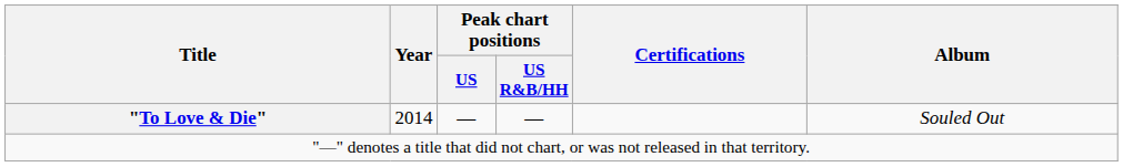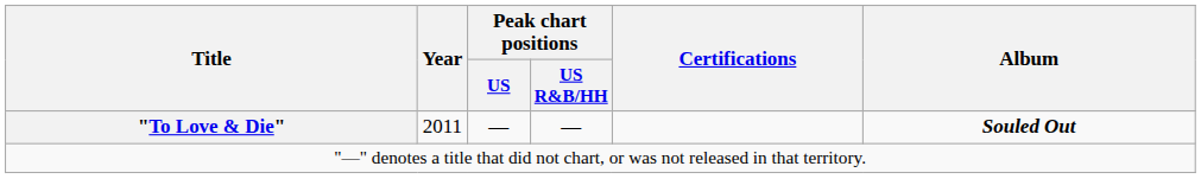"To Love & Die" | Year: 2014 -> 2011
"To Love & Die" | Album: normal -> bold
